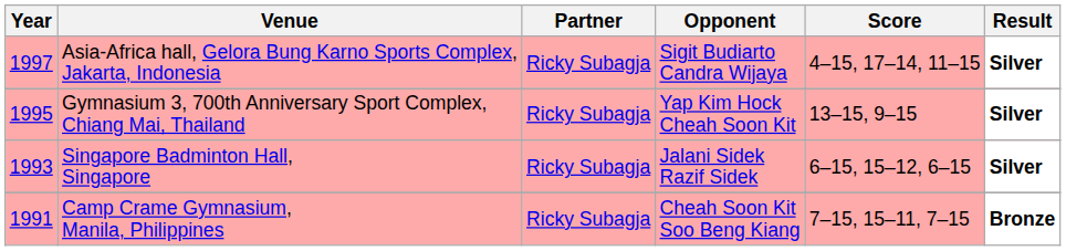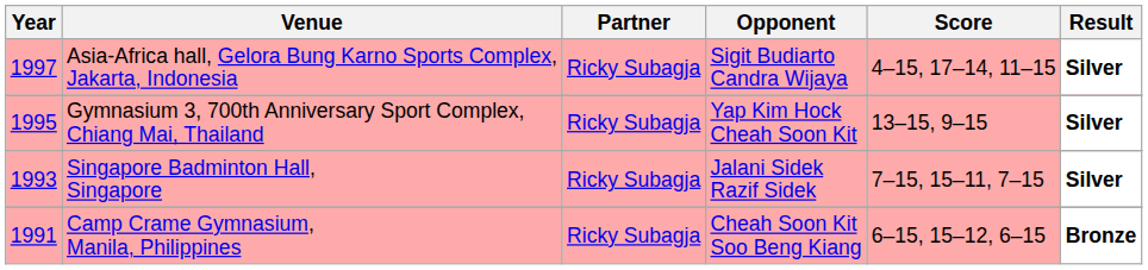Singapore Badminton Hall, Singapore | Score: 6–15, 15–12, 6–15 -> 7–15, 15–11, 7–15
Camp Crame Gymnasium, Manila, Philippines | Score: 7–15, 15–11, 7–15 -> 6–15, 15–12, 6–15
